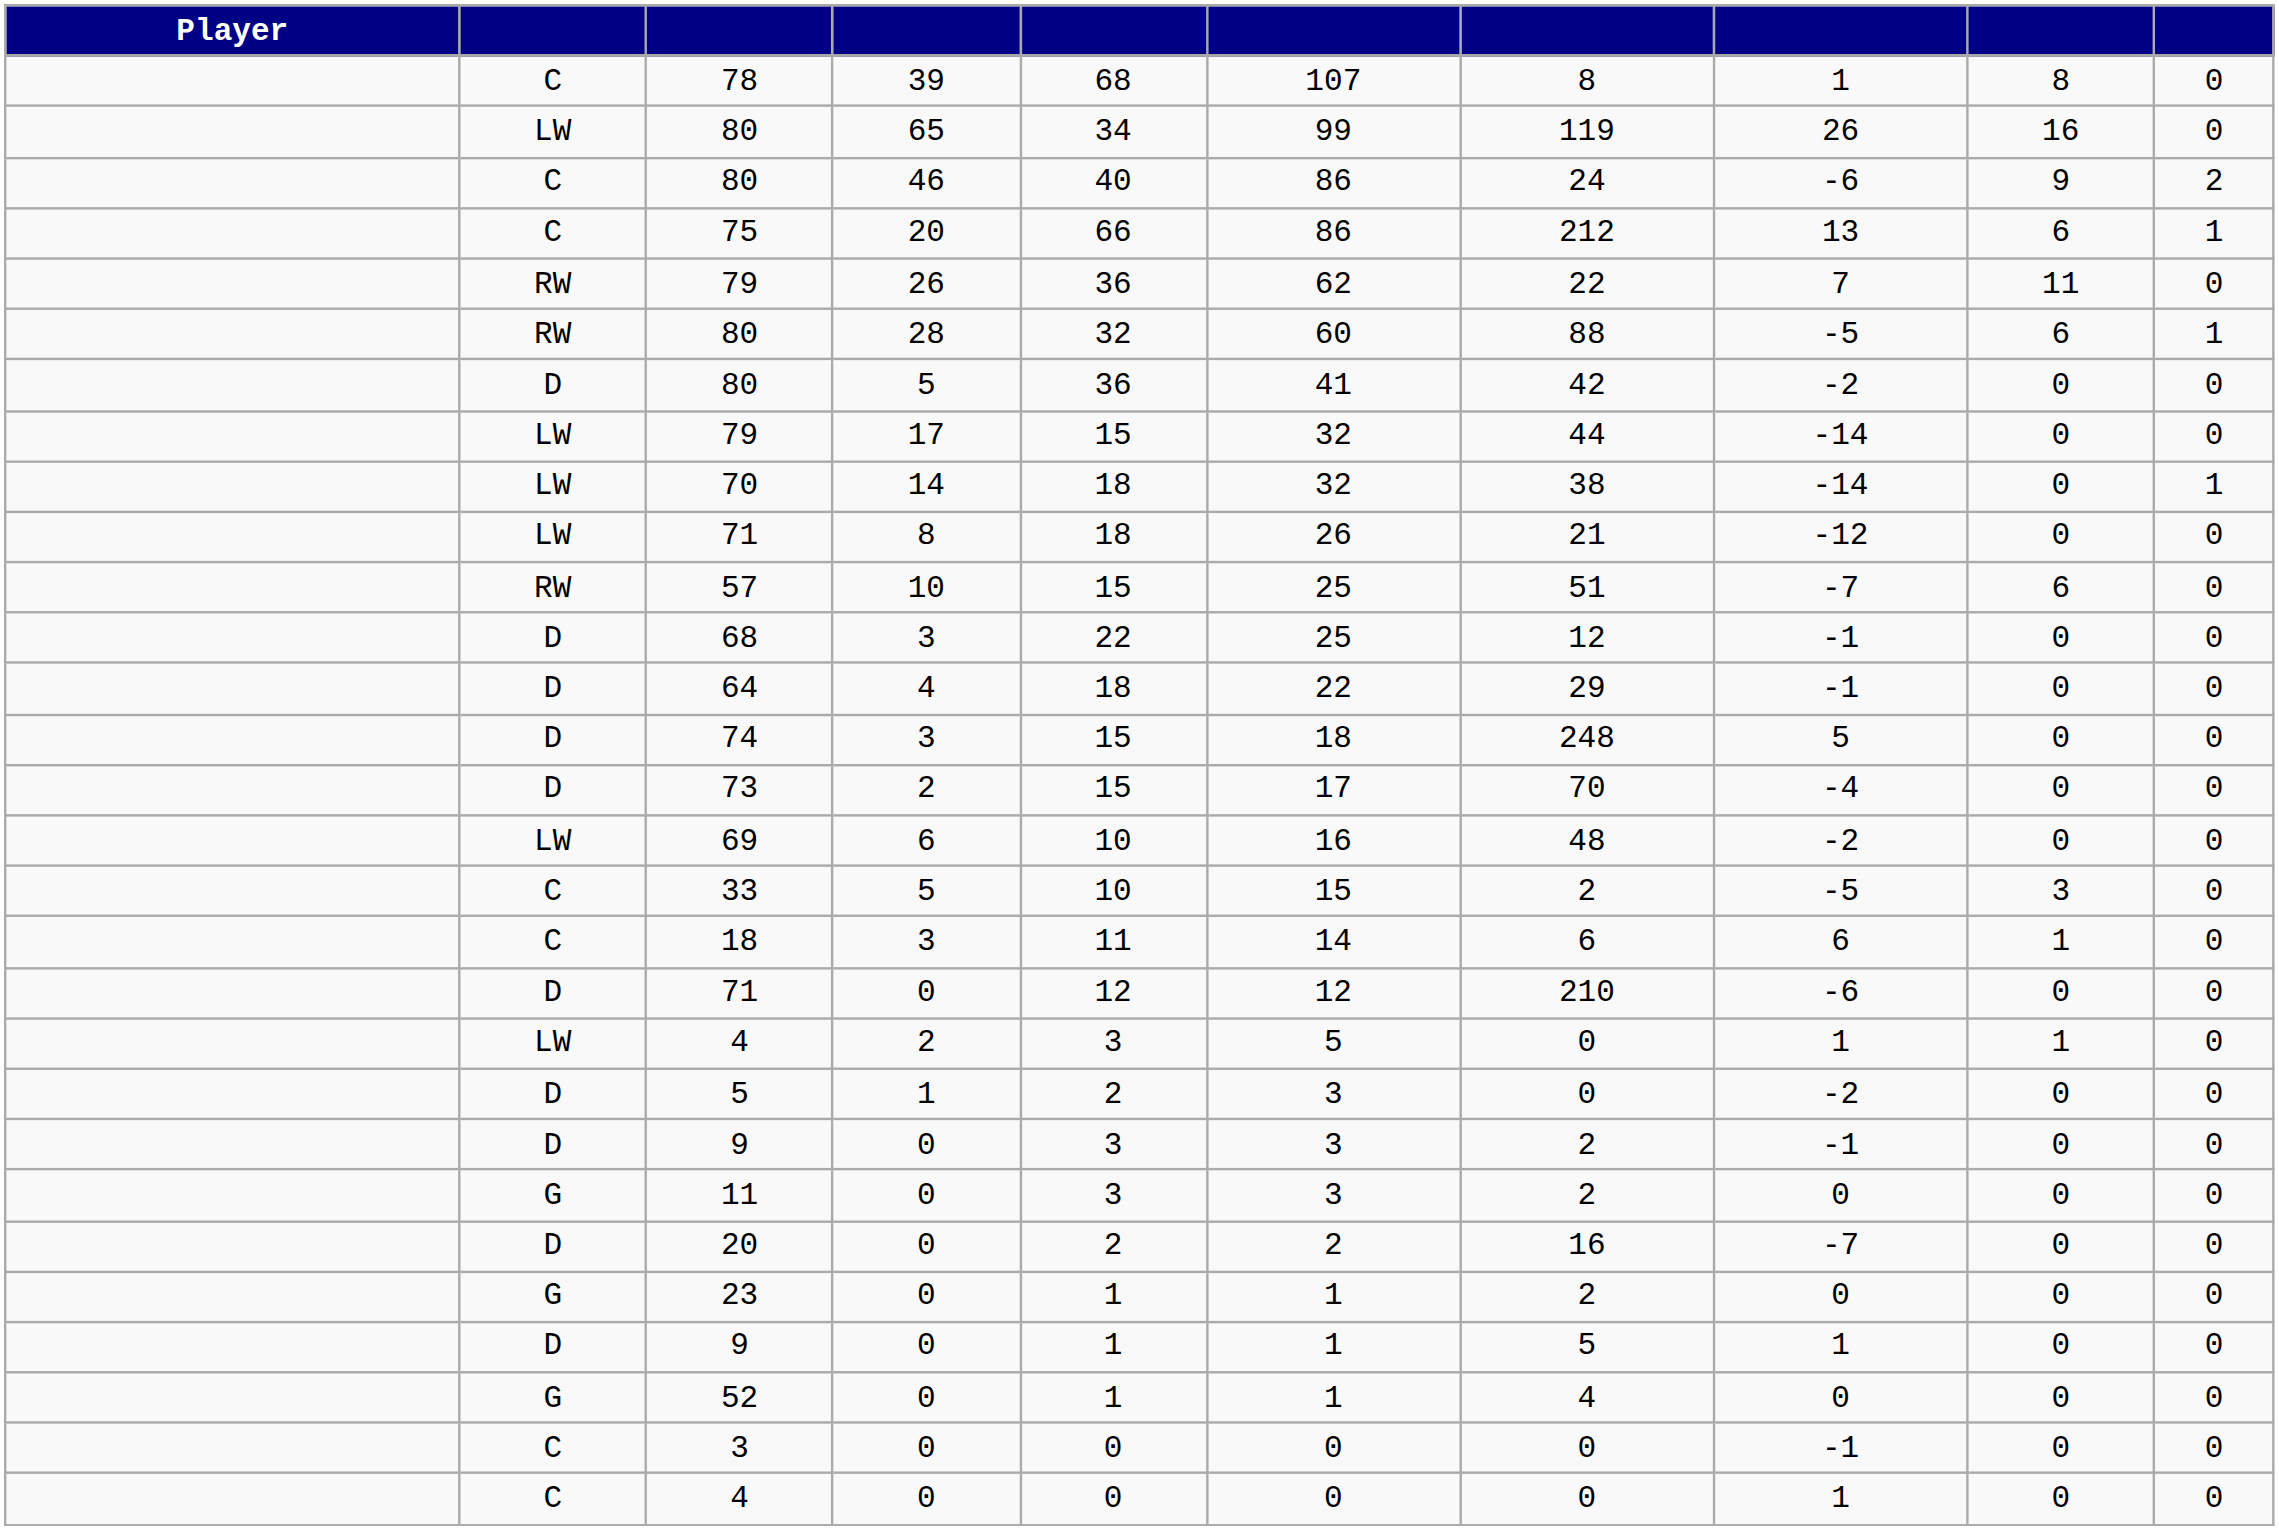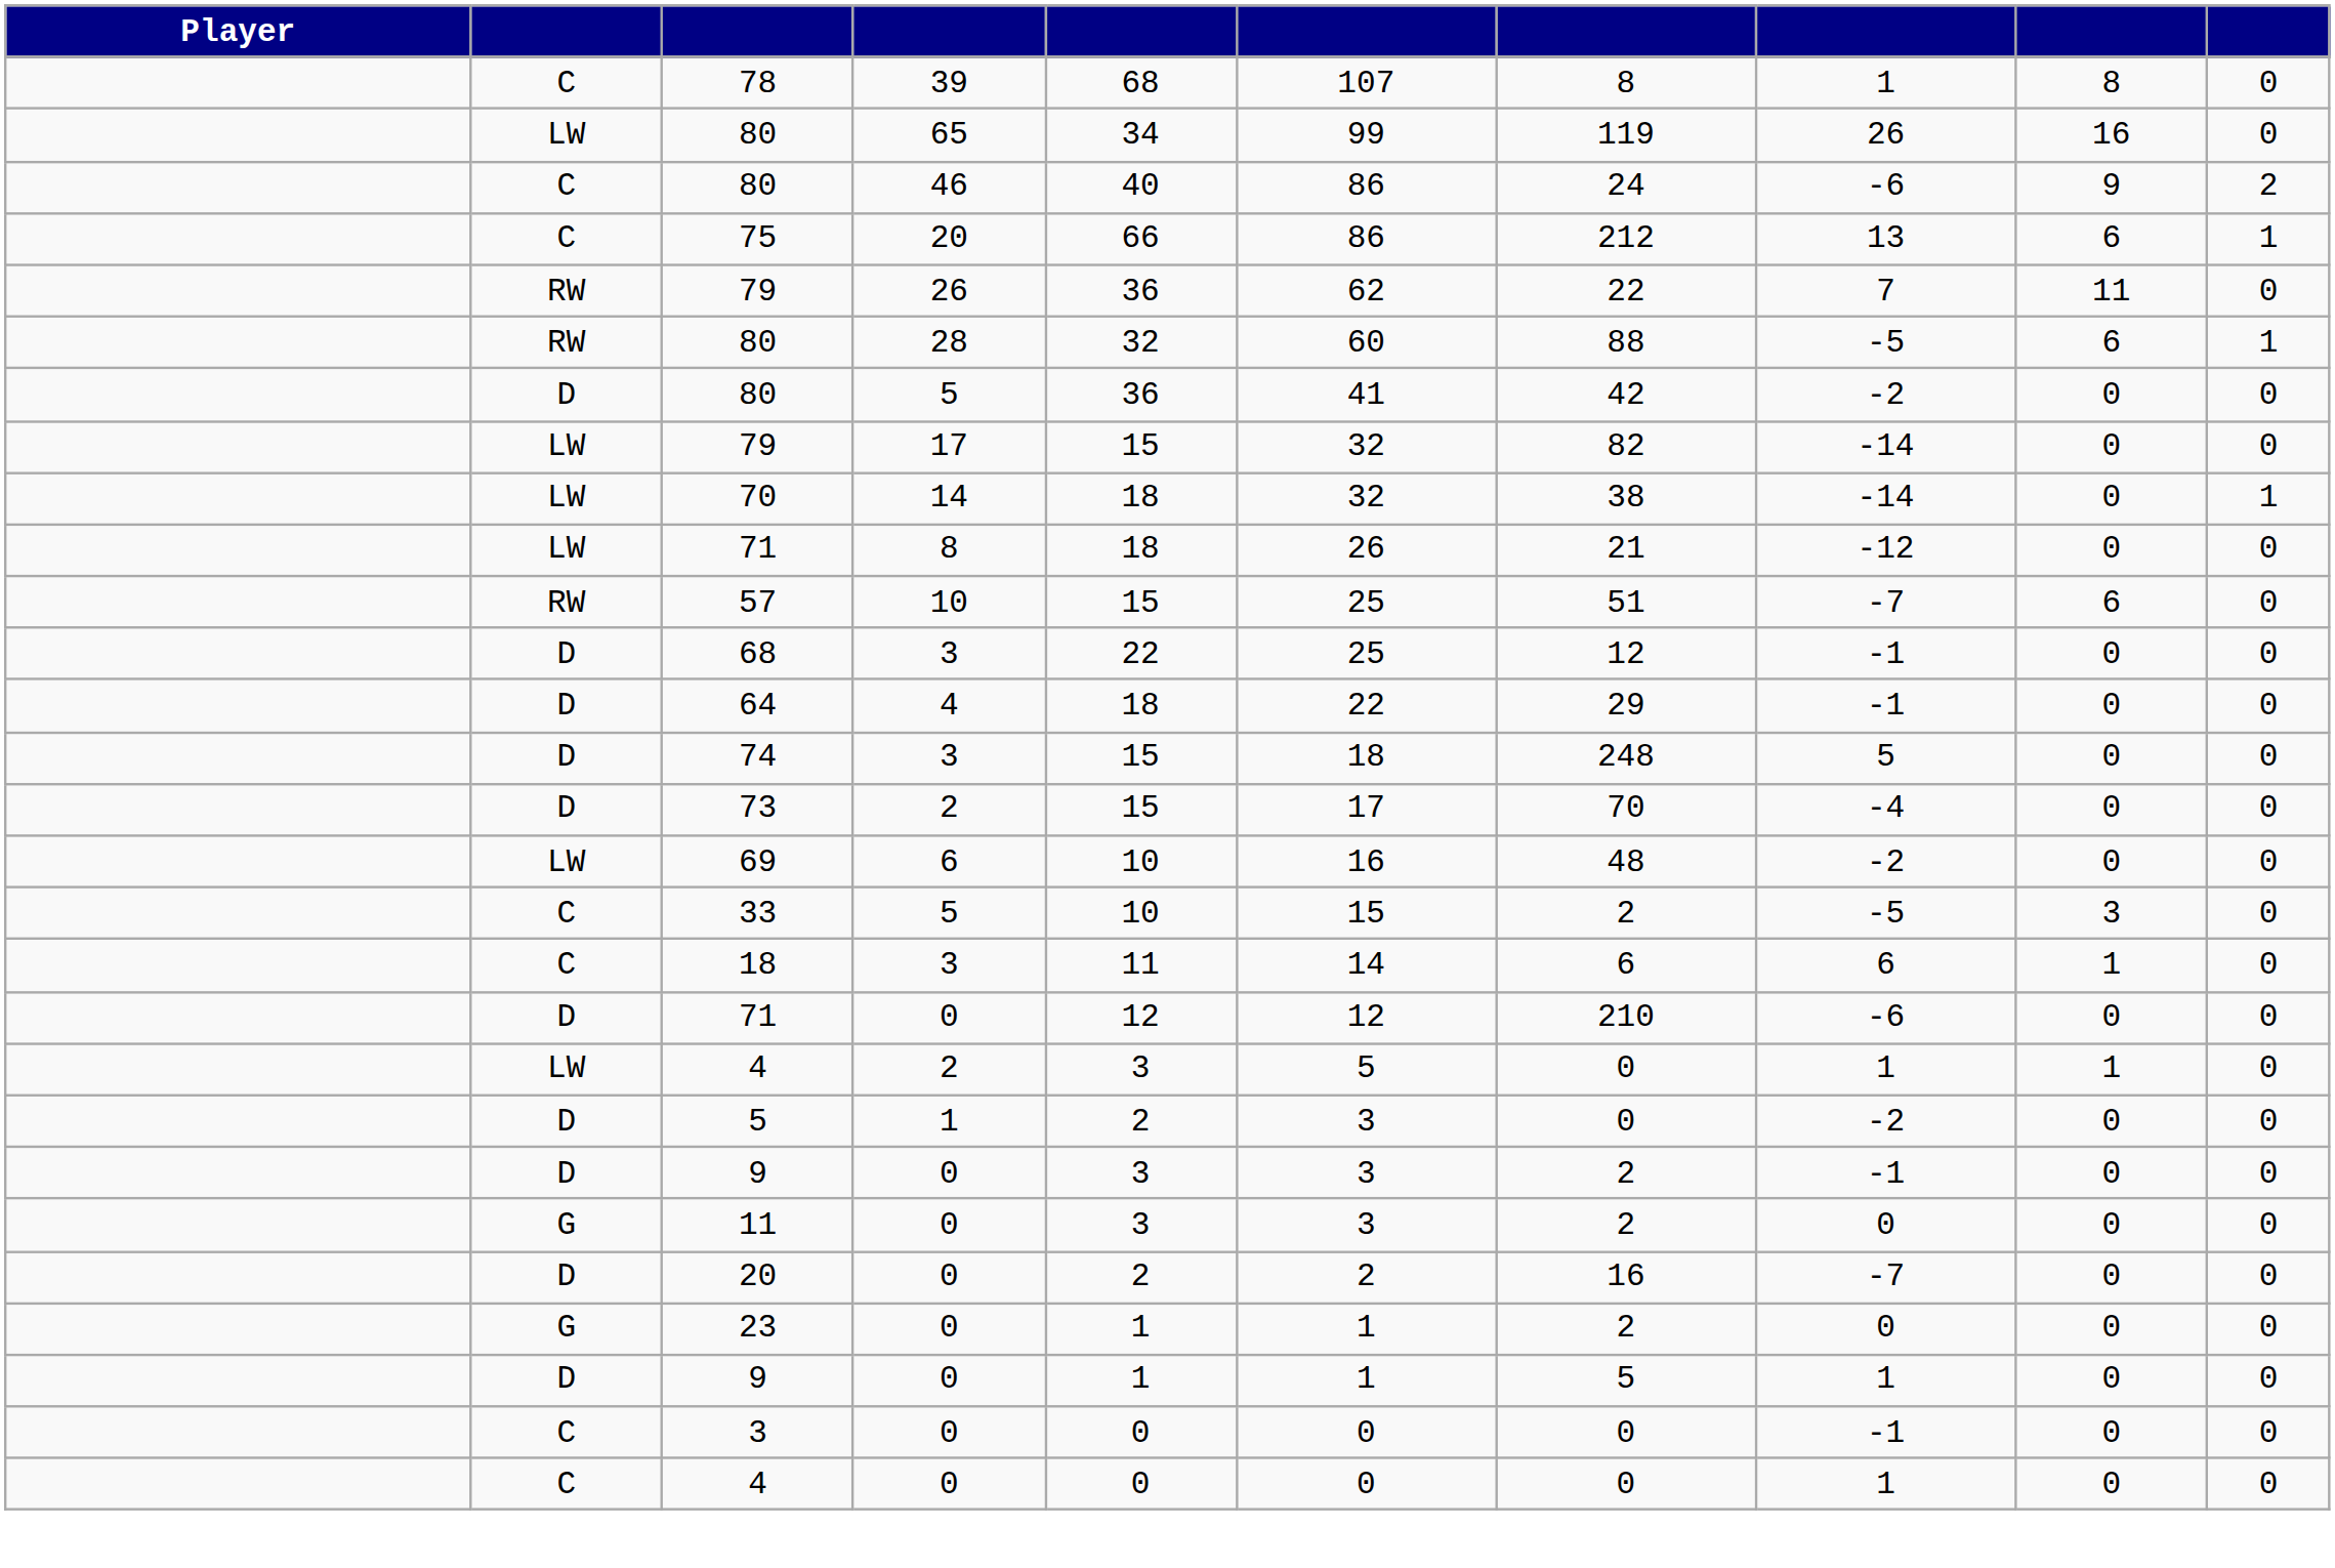79 / 17 | column 7: 44 -> 82
- row: G | 52 | 0 | 1 | 1 | 4 | 0 | 0 | 0
